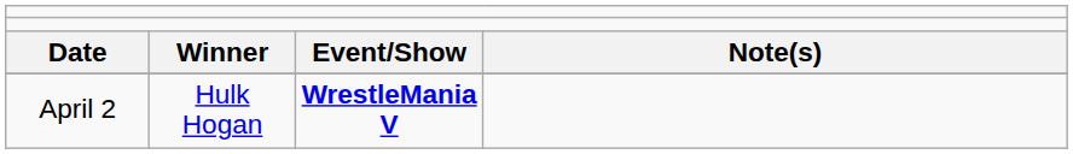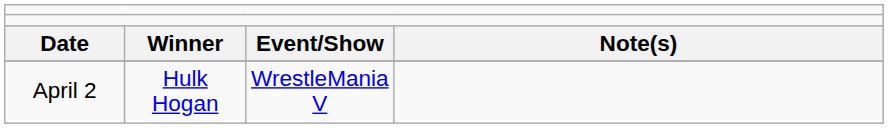April 2 | column 3: bold -> normal
